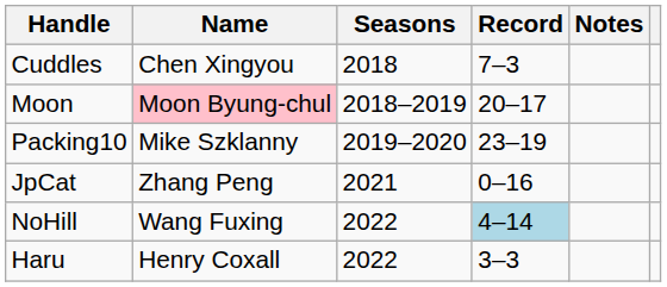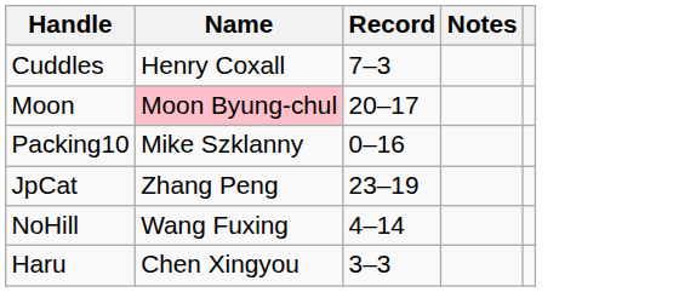- column: Seasons | 2018 | 2018–2019 | 2019–2020 | 2021 | 2022 | 2022
Cuddles | Name: Chen Xingyou -> Henry Coxall
Packing10 | Record: 23–19 -> 0–16
JpCat | Record: 0–16 -> 23–19
NoHill | Record: lightblue background -> no background
Haru | Name: Henry Coxall -> Chen Xingyou
